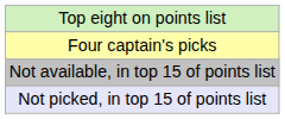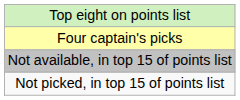row 4 | column 1: lavender background -> no background
